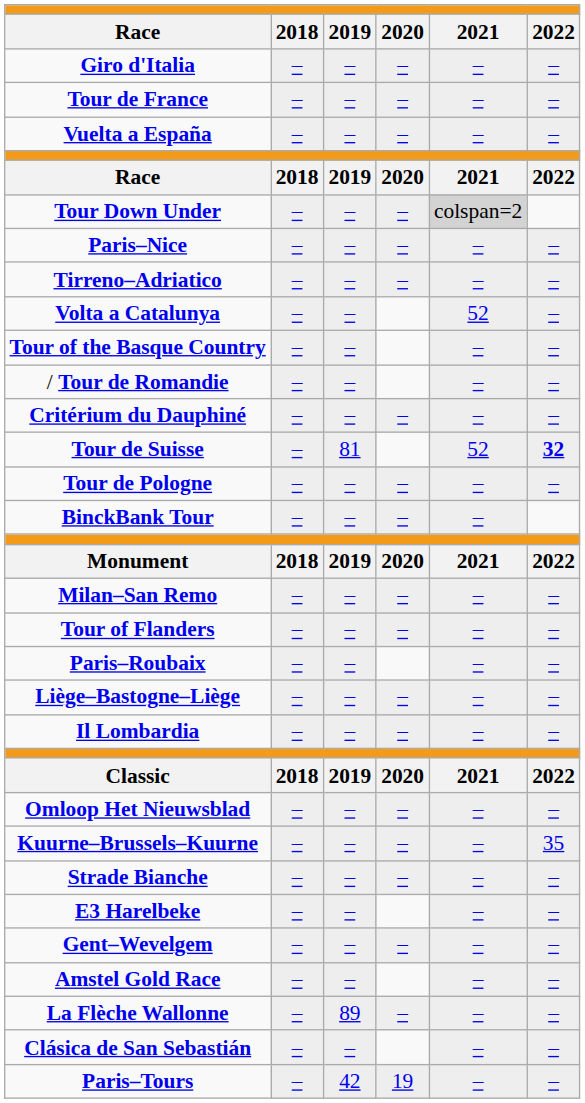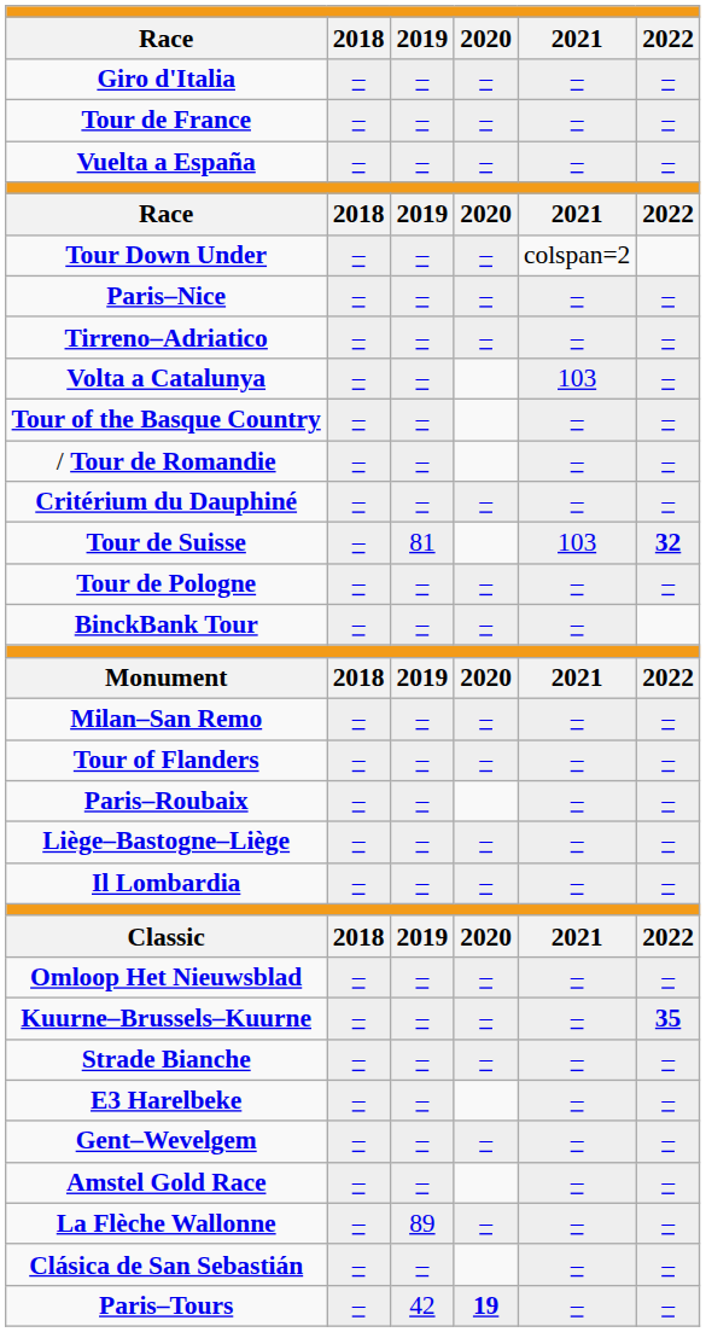Tour Down Under | column 5: lightgrey background -> no background
Volta a Catalunya | column 5: 52 -> 103
Tour de Suisse | column 5: 52 -> 103
Kuurne–Brussels–Kuurne | column 6: normal -> bold
Paris–Tours | column 4: normal -> bold
